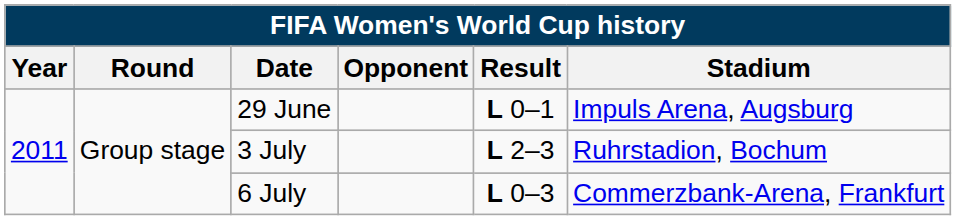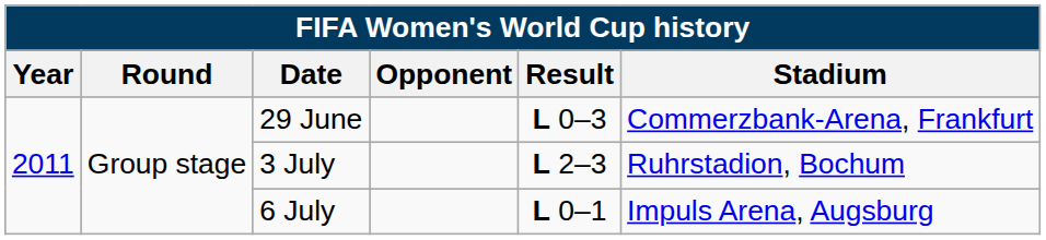29 June | Result: L 0–1 -> L 0–3
29 June | Stadium: Impuls Arena, Augsburg -> Commerzbank-Arena, Frankfurt
6 July | Result: L 0–3 -> L 0–1
6 July | Stadium: Commerzbank-Arena, Frankfurt -> Impuls Arena, Augsburg
